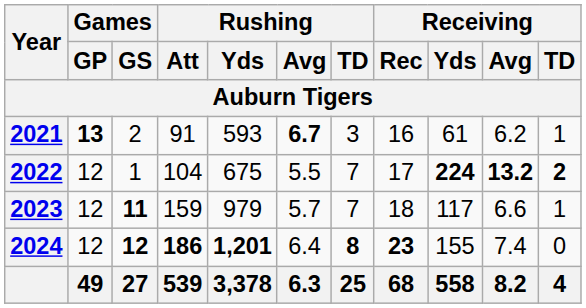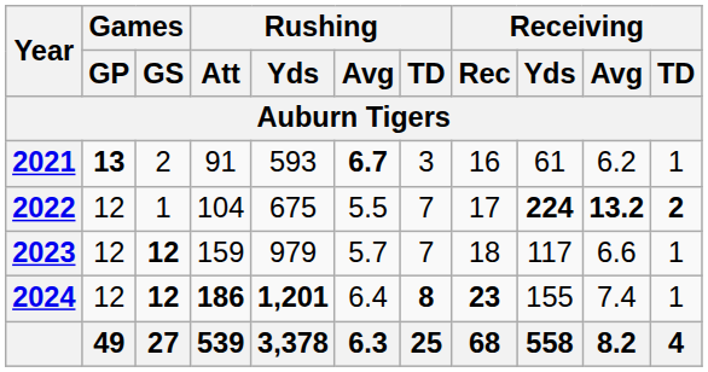2023 | Games / GS: 11 -> 12
2024 | Receiving / TD: 0 -> 1
